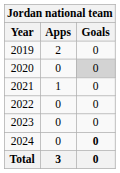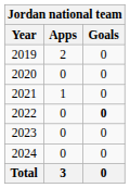2020 | Goals: lightgrey background -> no background
2022 | Goals: normal -> bold
2024 | Goals: bold -> normal
